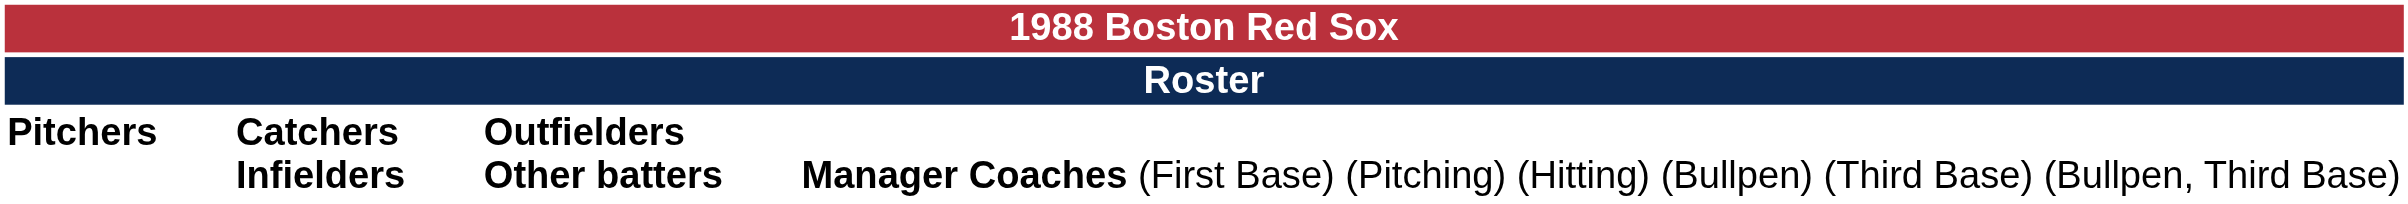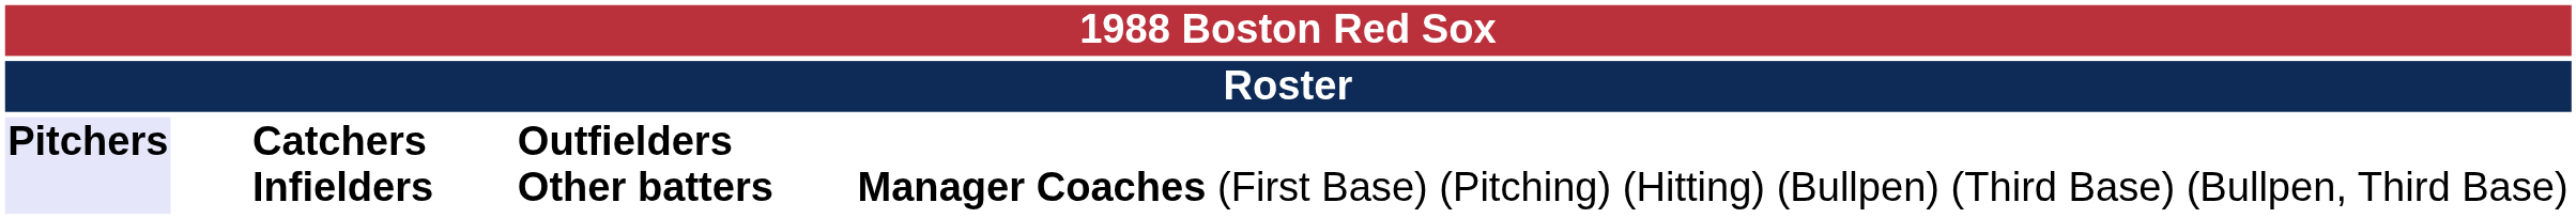Pitchers | column 1: no background -> lavender background
